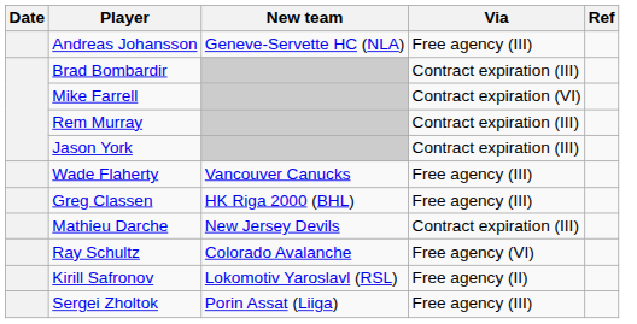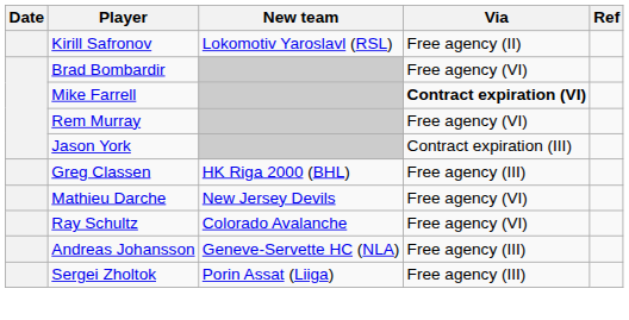rows swapped: Kirill Safronov <-> Andreas Johansson
Brad Bombardir | Via: Contract expiration (III) -> Free agency (VI)
Mike Farrell | Via: normal -> bold
Rem Murray | Via: Contract expiration (III) -> Free agency (VI)
- row: Wade Flaherty | Vancouver Canucks | Free agency (III)
Mathieu Darche | Via: Contract expiration (III) -> Free agency (VI)
